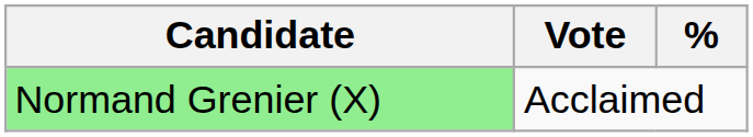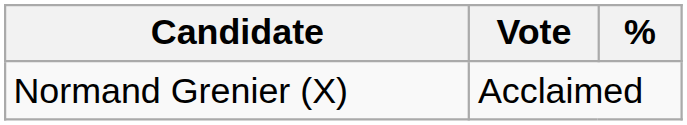Normand Grenier (X) | Candidate: lightgreen background -> no background
